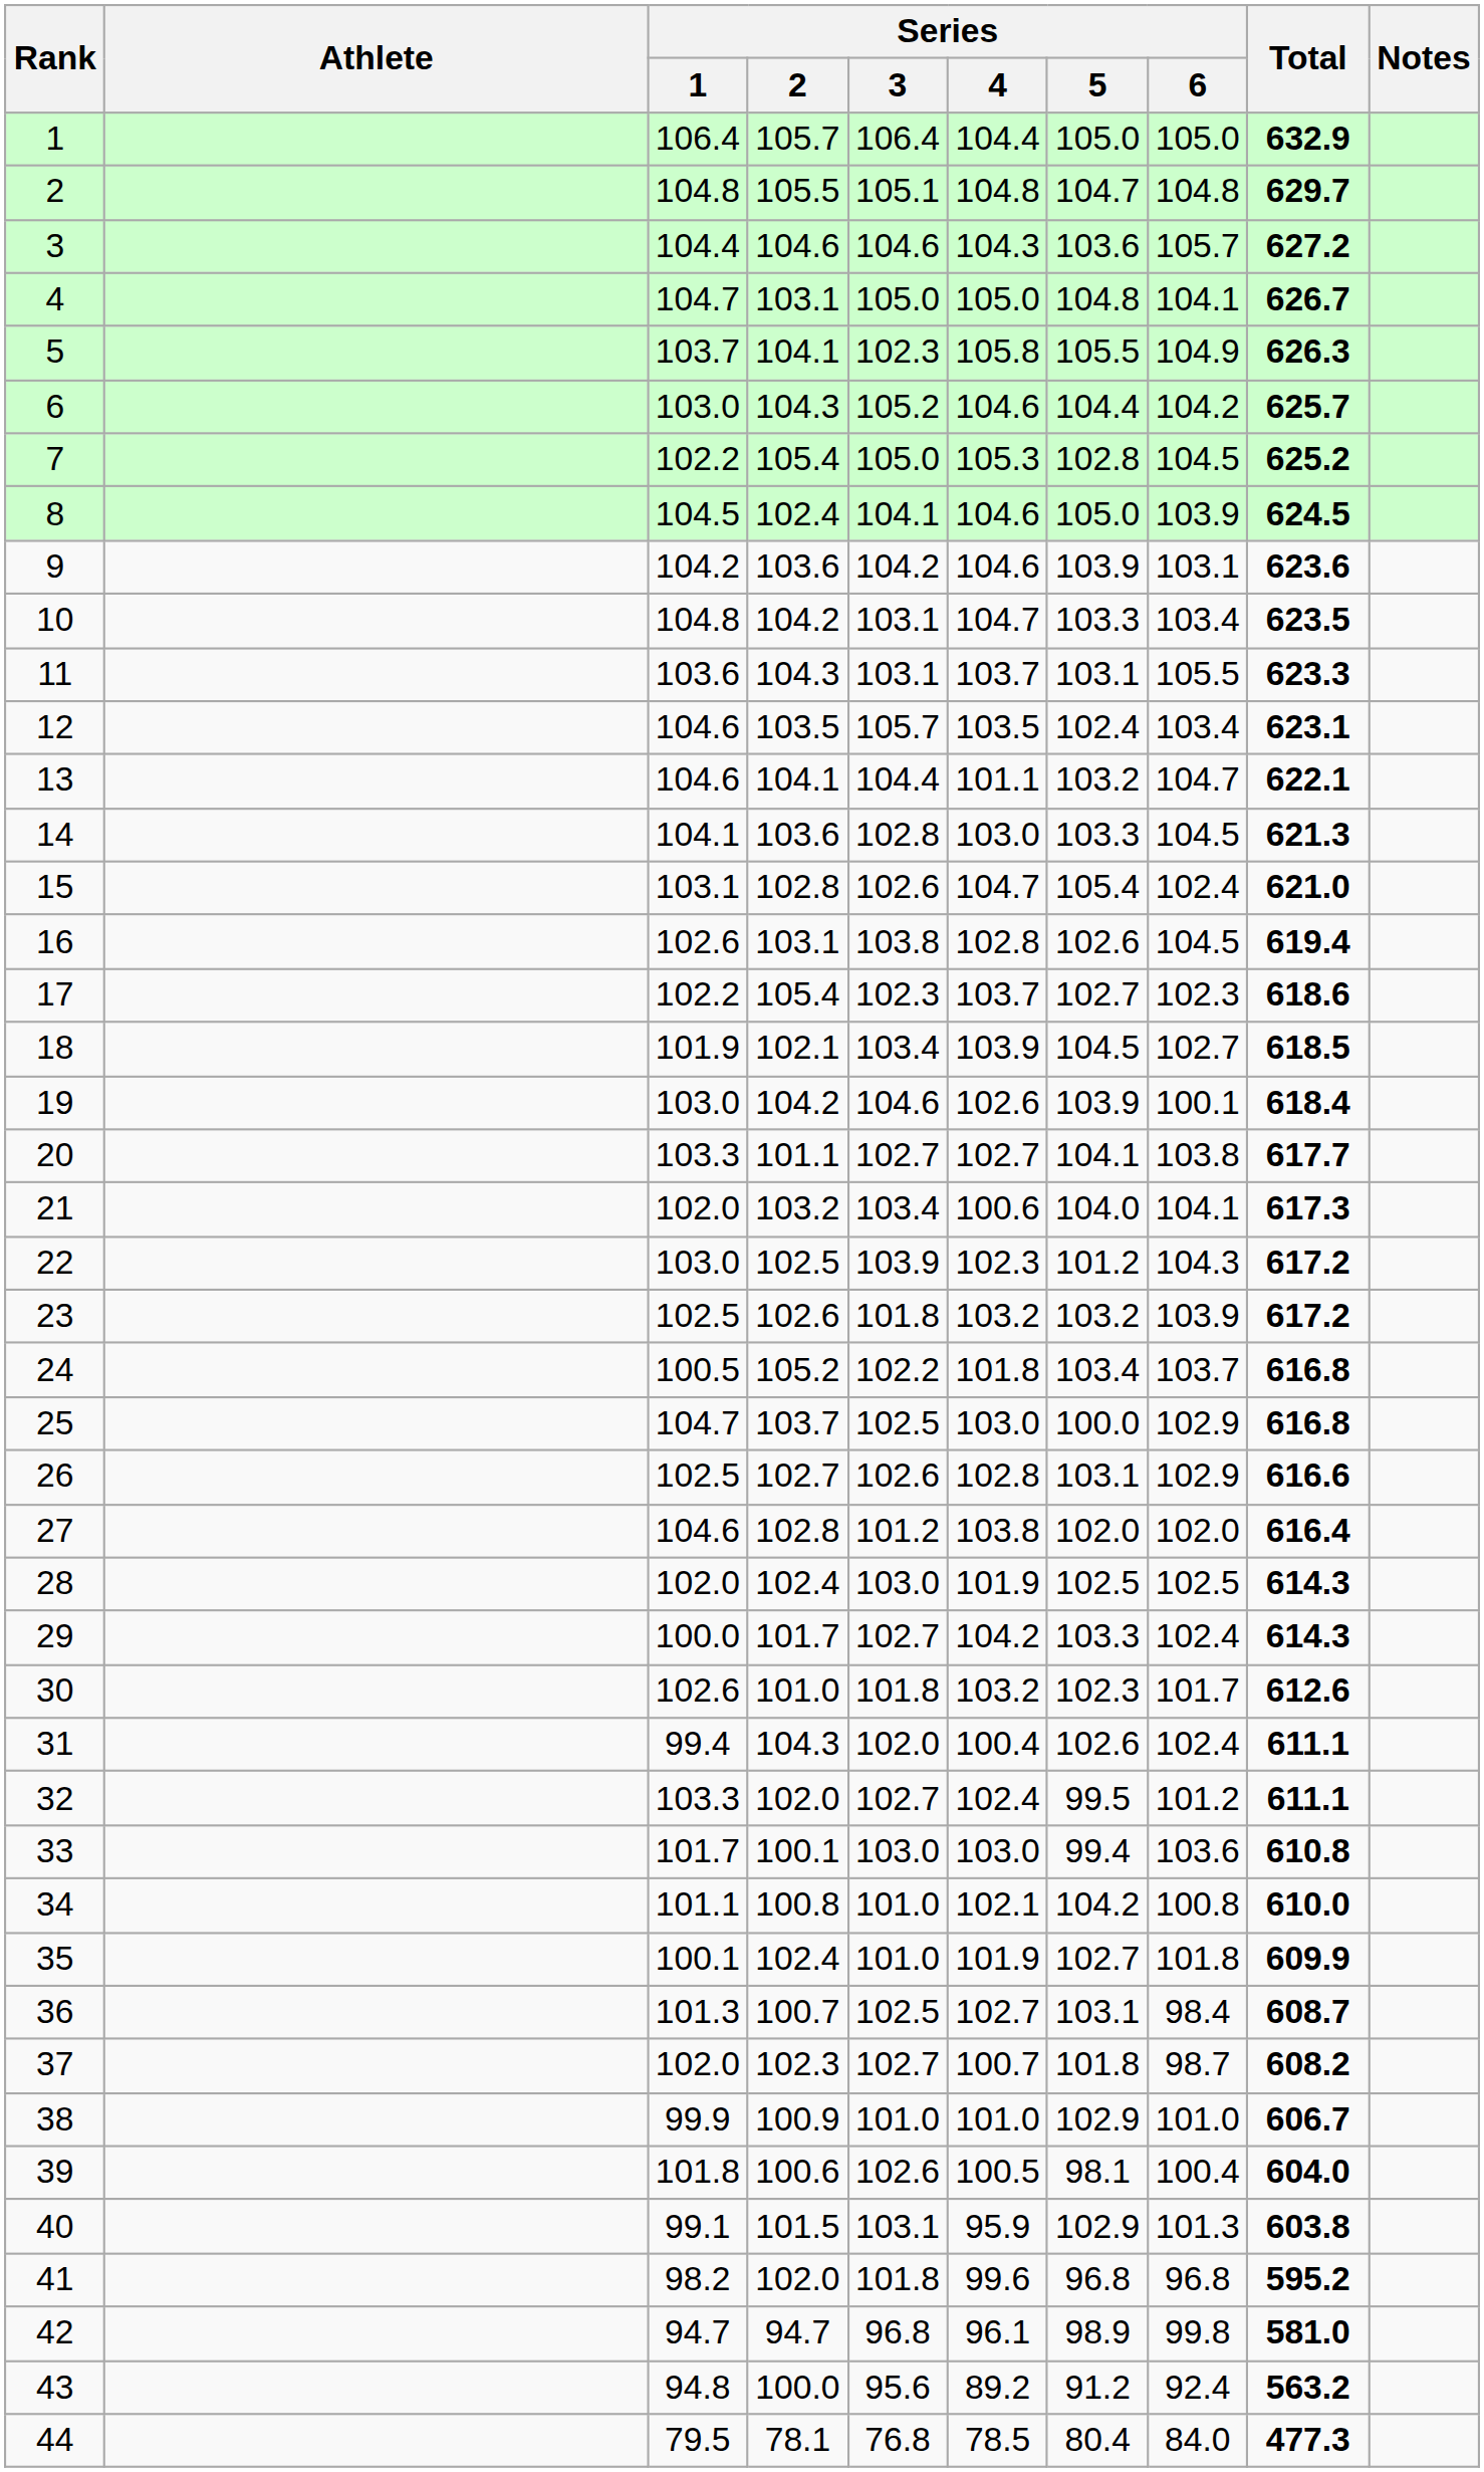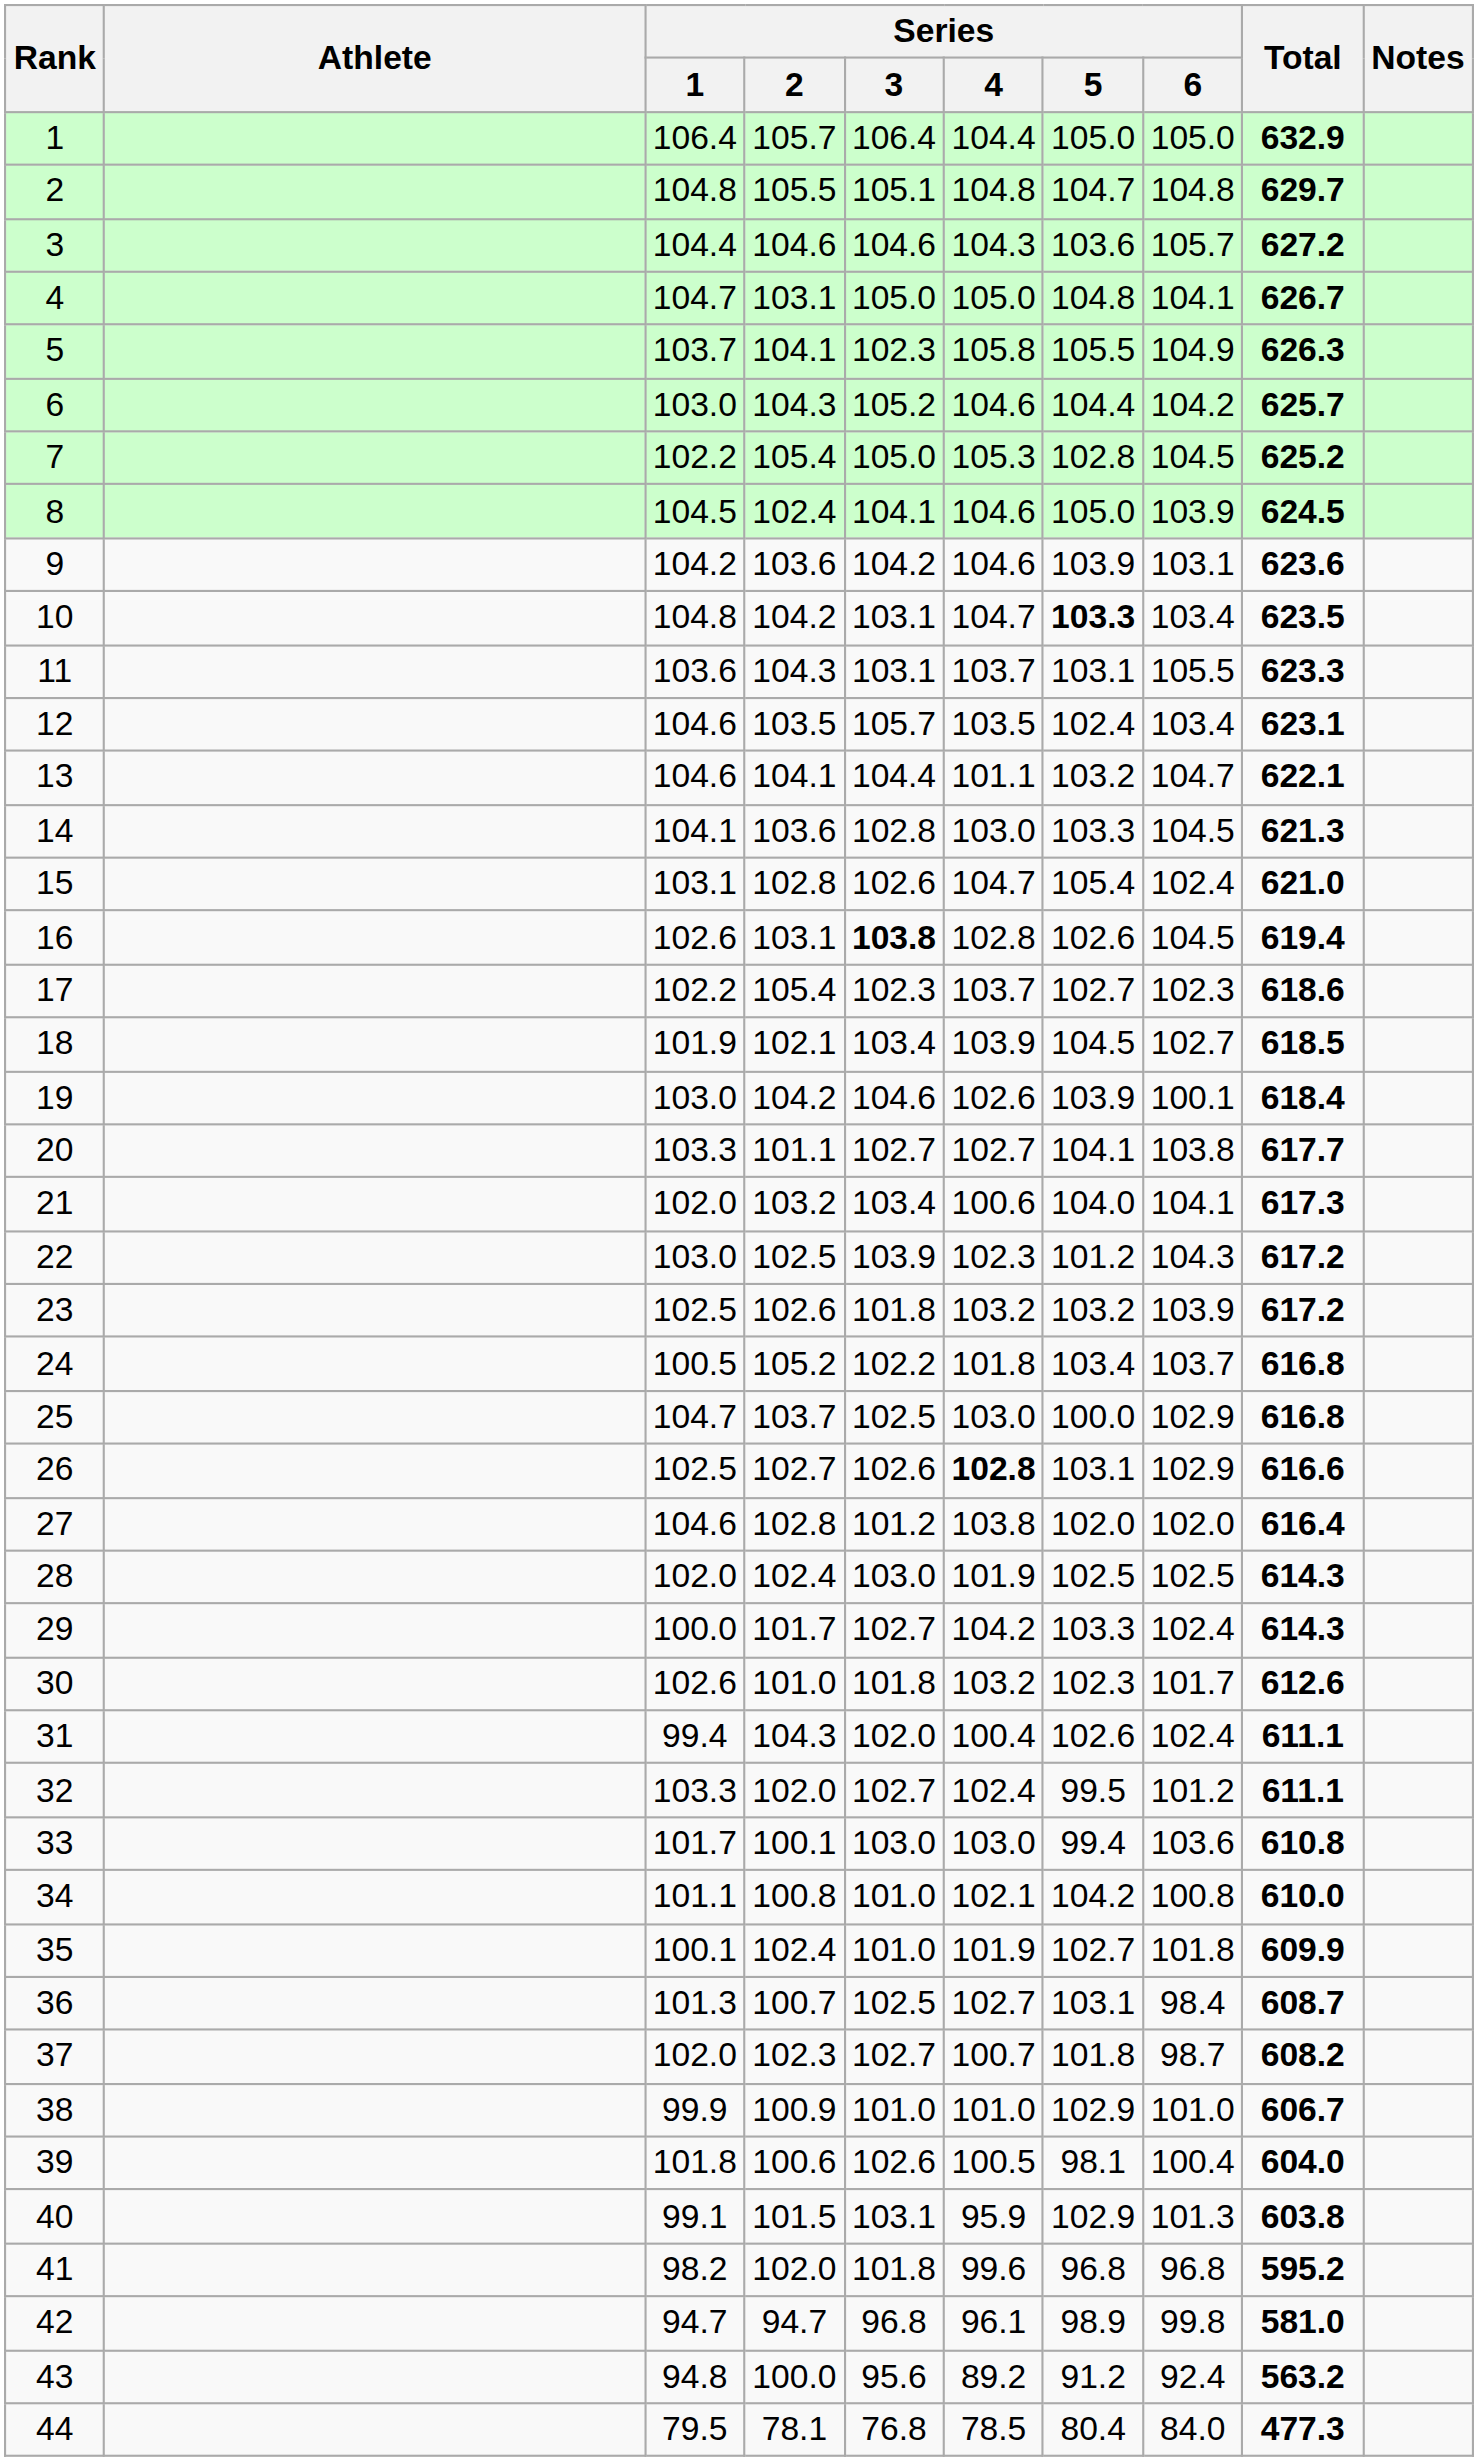10 | Series / 5: normal -> bold
16 | Series / 3: normal -> bold
26 | Series / 4: normal -> bold
